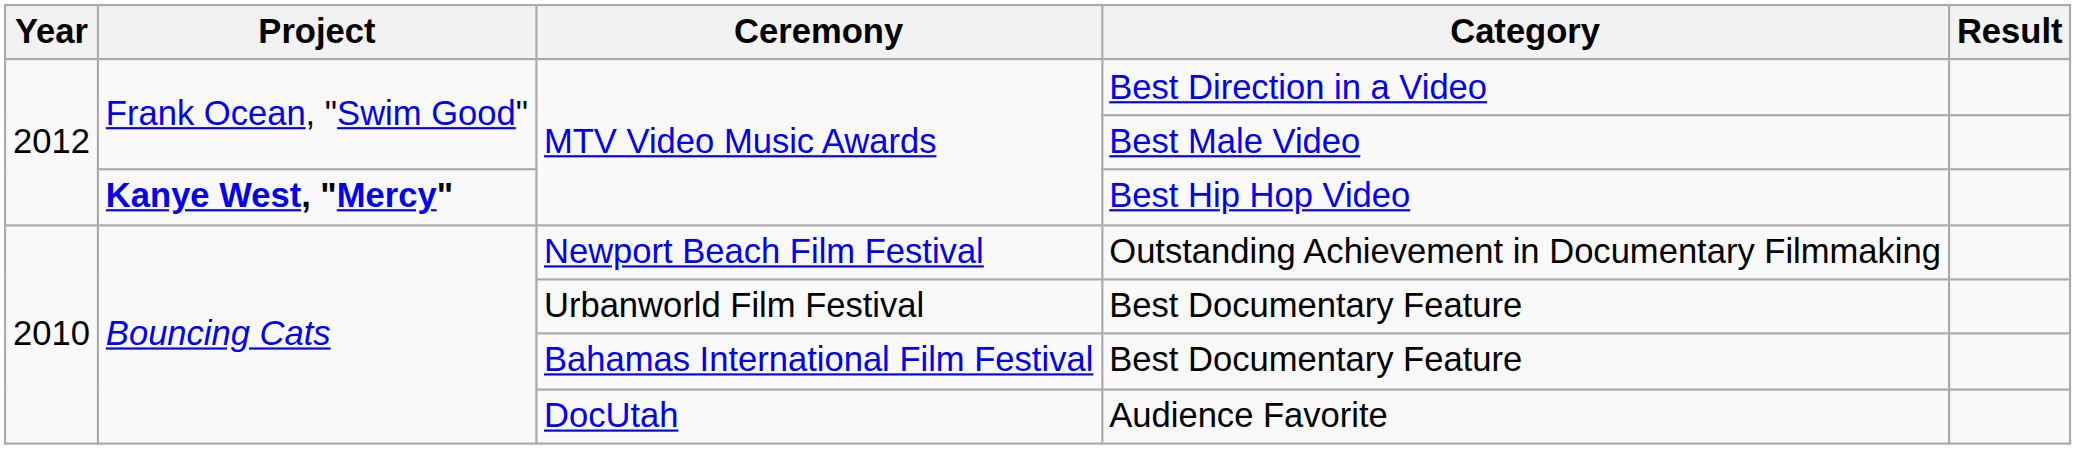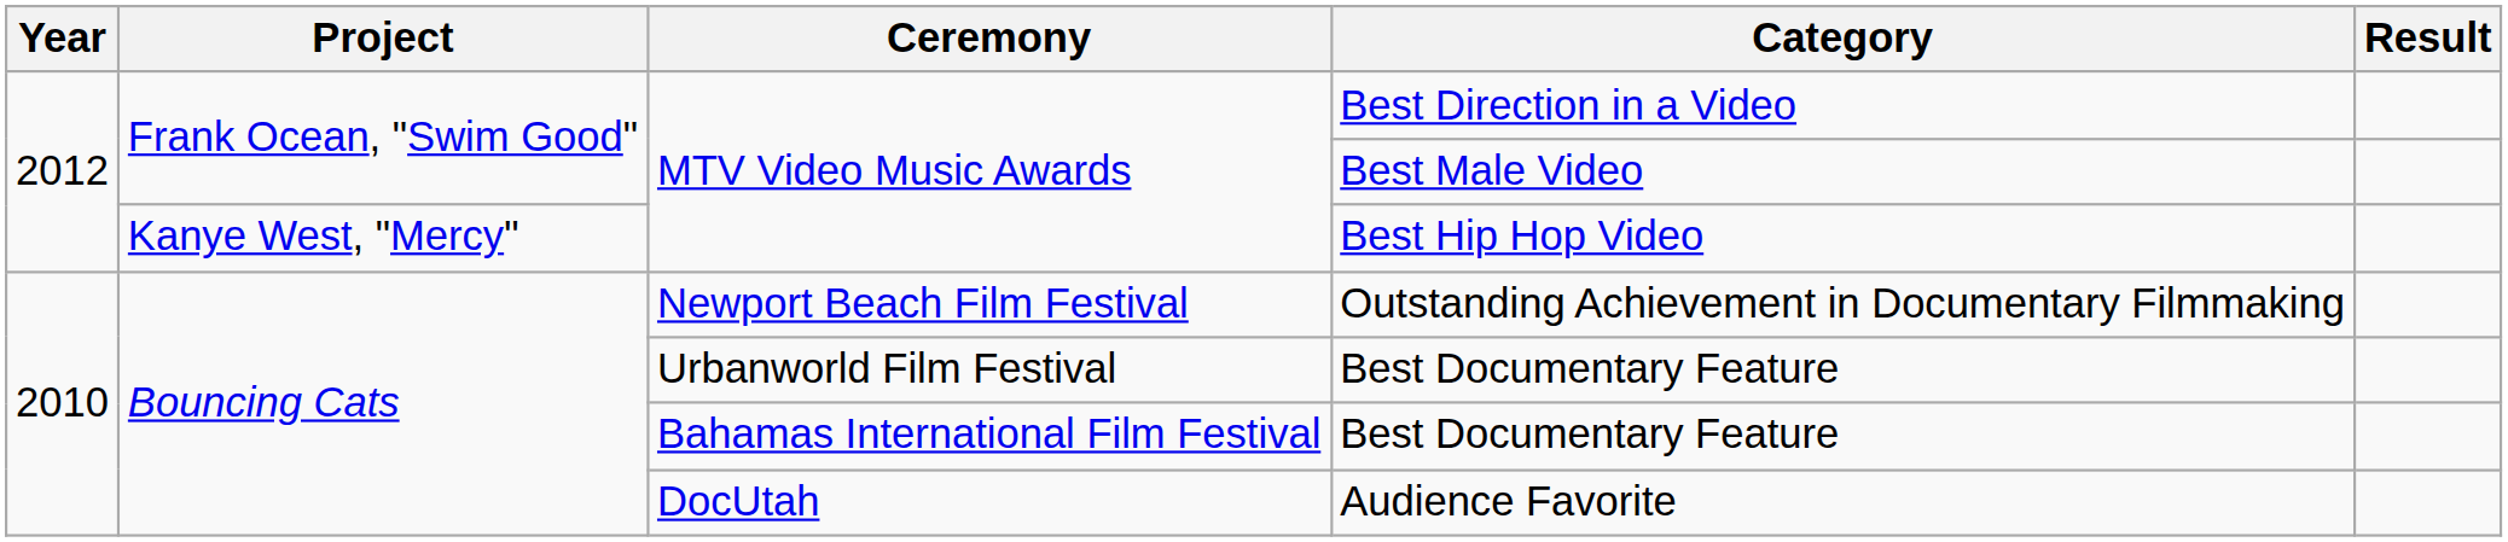Best Hip Hop Video | Project: bold -> normal
